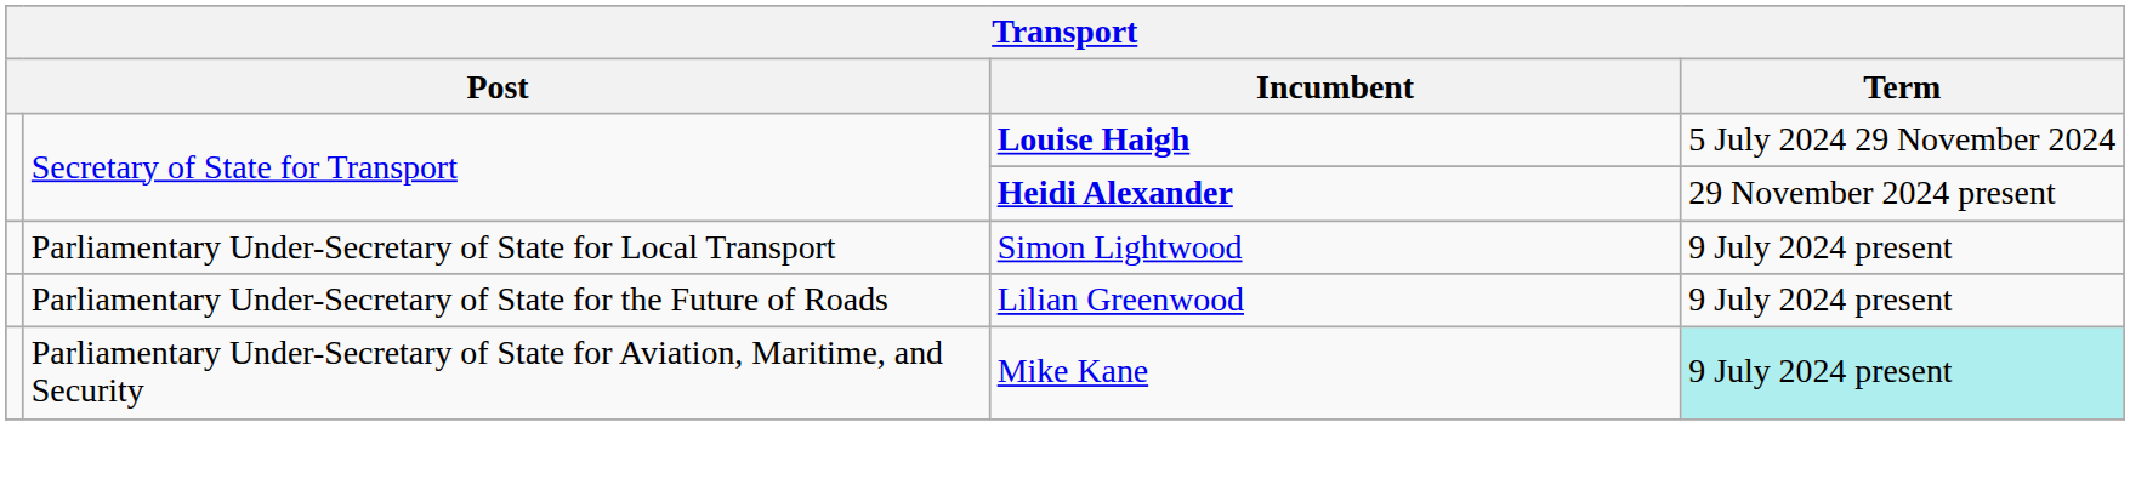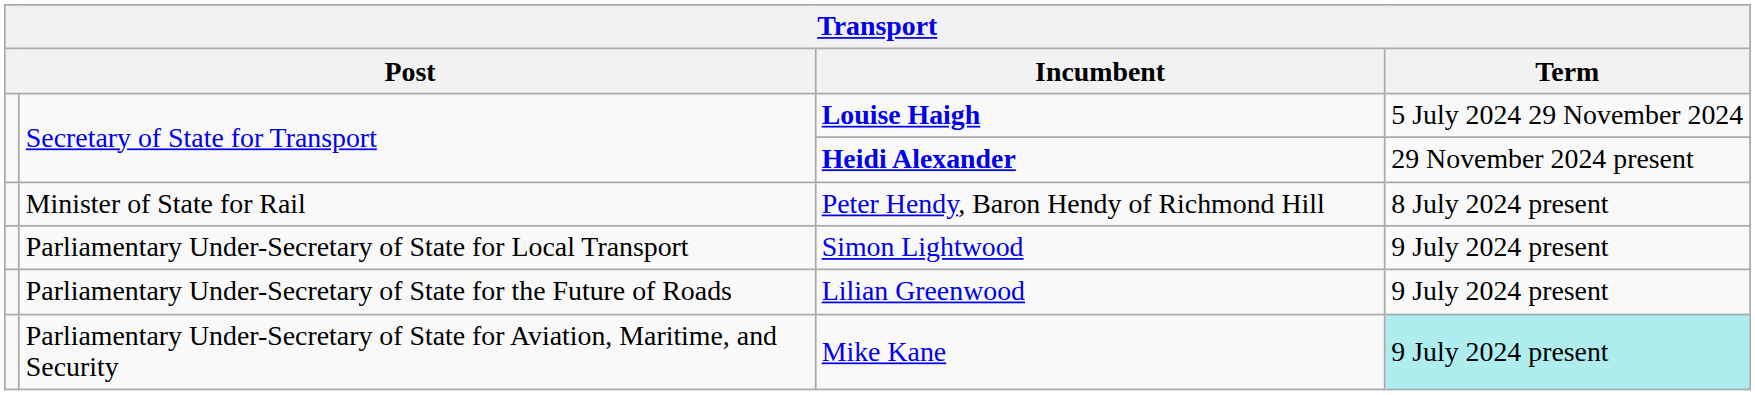+ row: Minister of State for Rail | Peter Hendy, Baron Hendy of Richmond Hill | 8 July 2024 present
